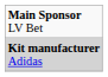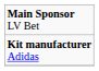row 2 | column 1: lightgrey background -> no background
